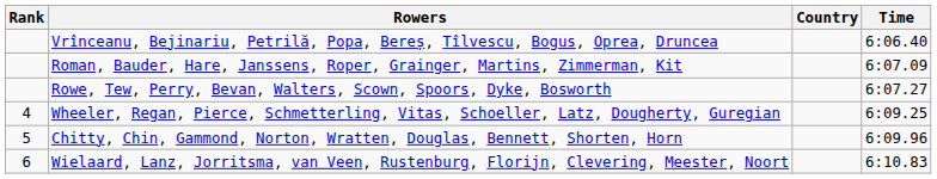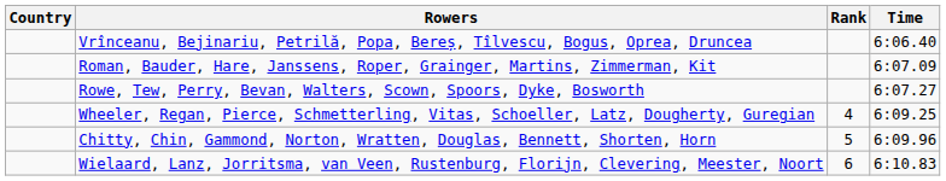columns swapped: Rank <-> Country
